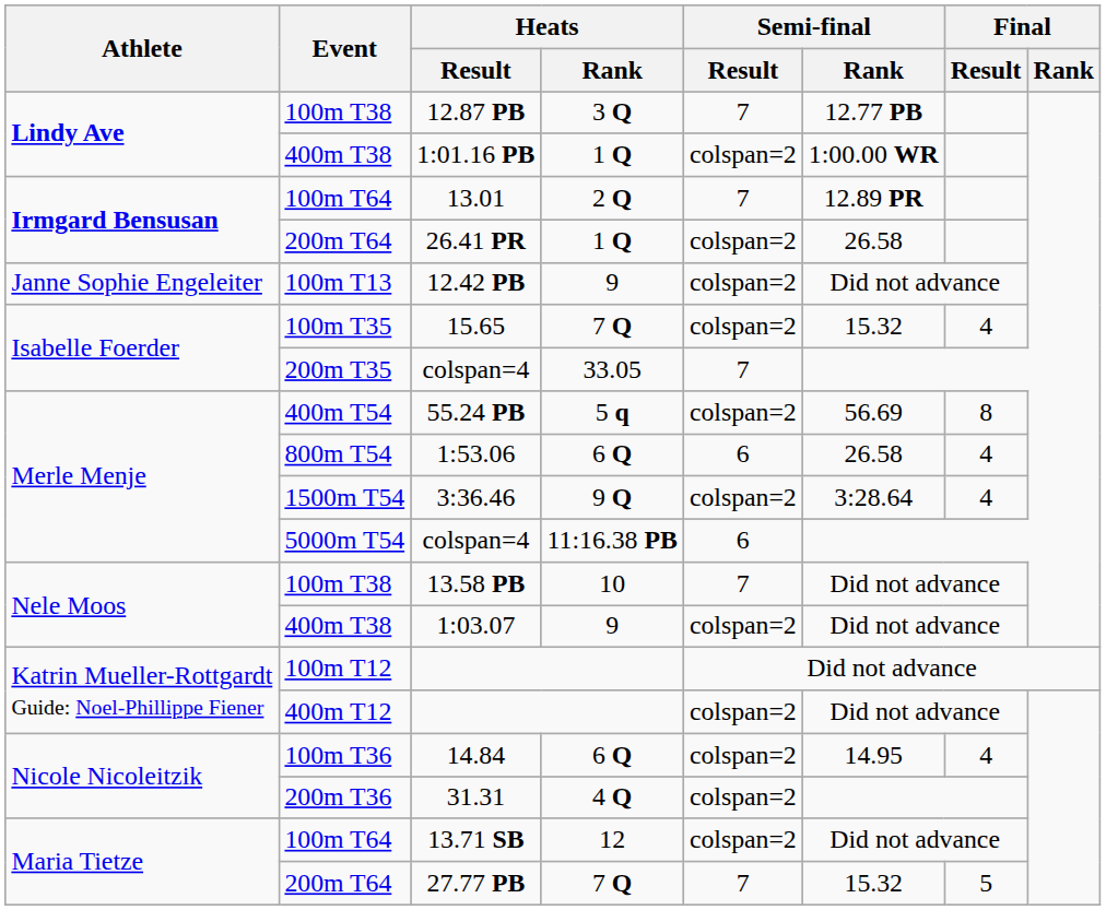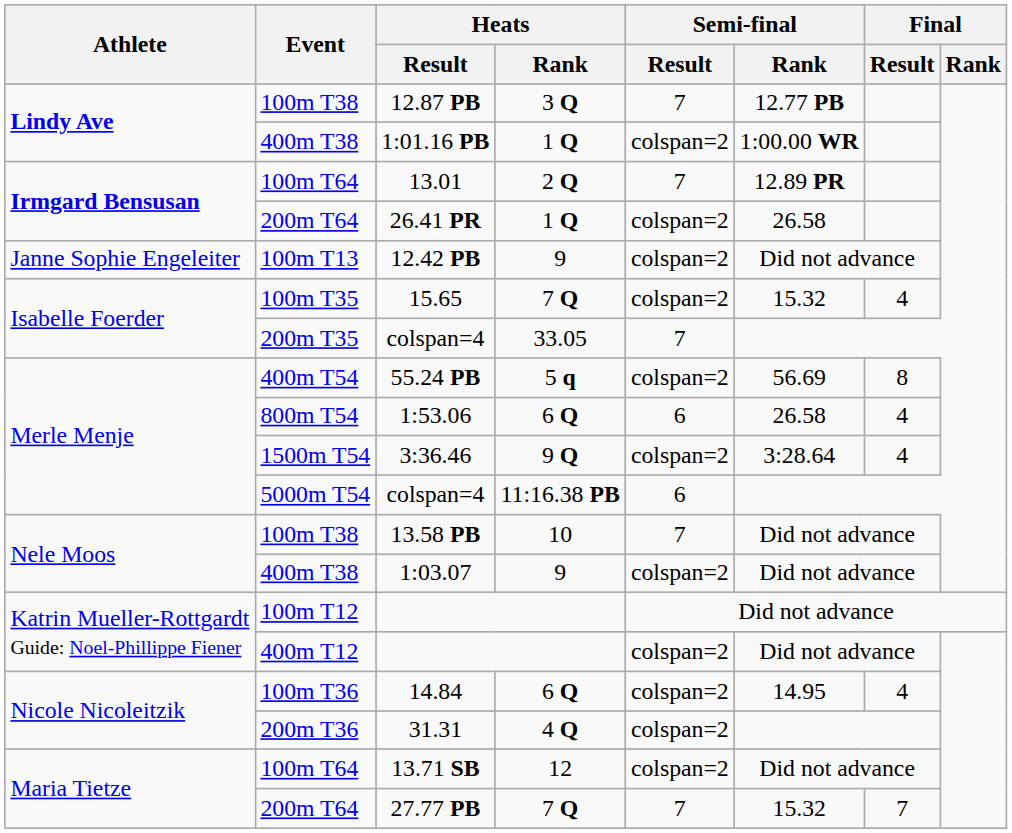27.77 PB | Final / Result: 5 -> 7
